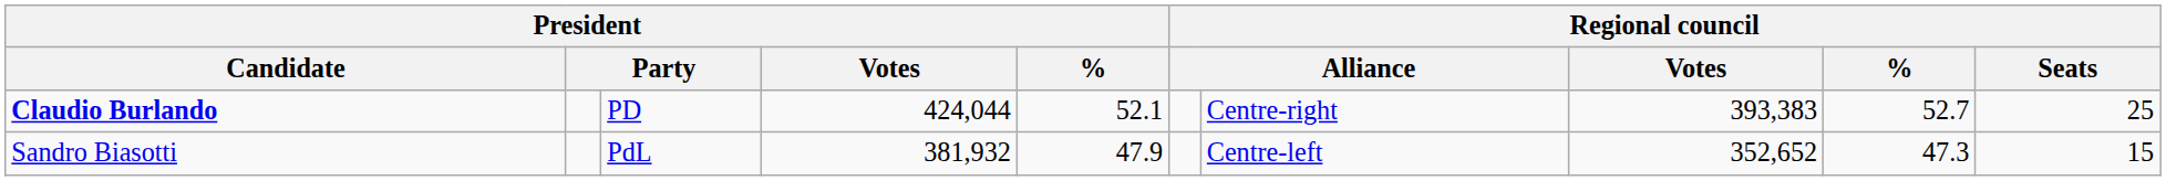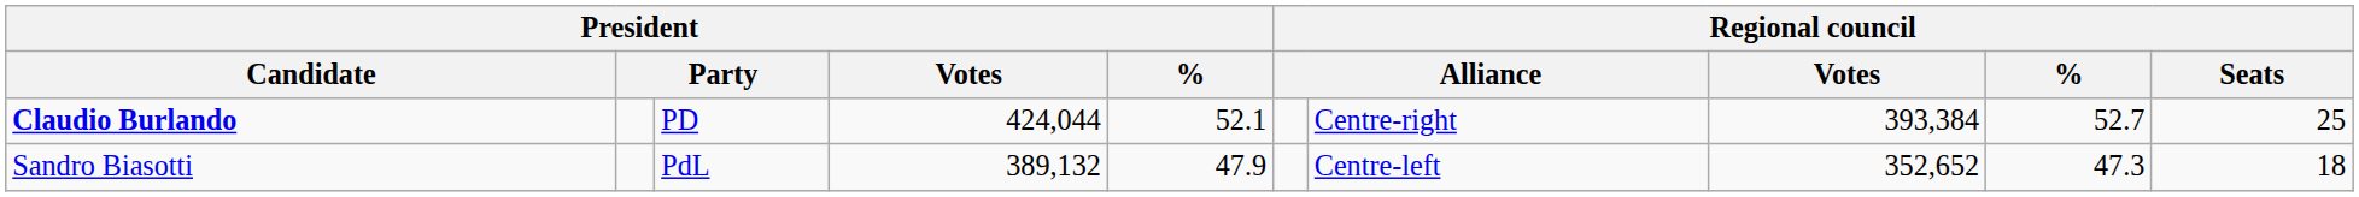Claudio Burlando | Regional council / Votes: 393,383 -> 393,384
Sandro Biasotti | President / Votes: 381,932 -> 389,132
Sandro Biasotti | Regional council / Seats: 15 -> 18
